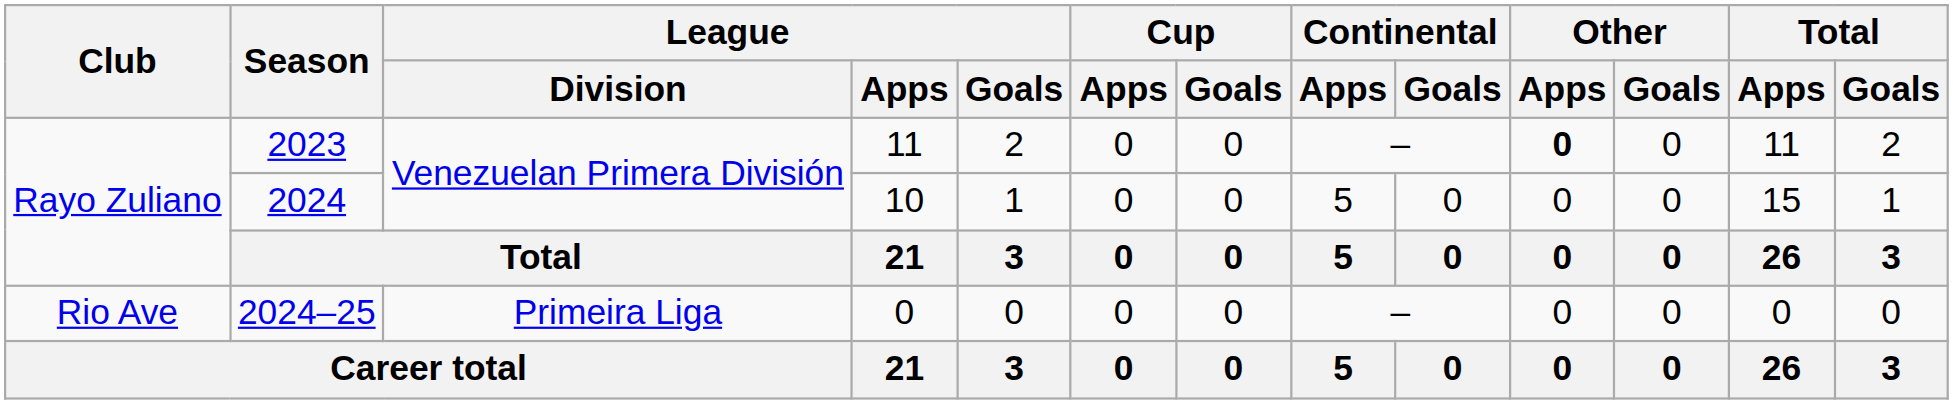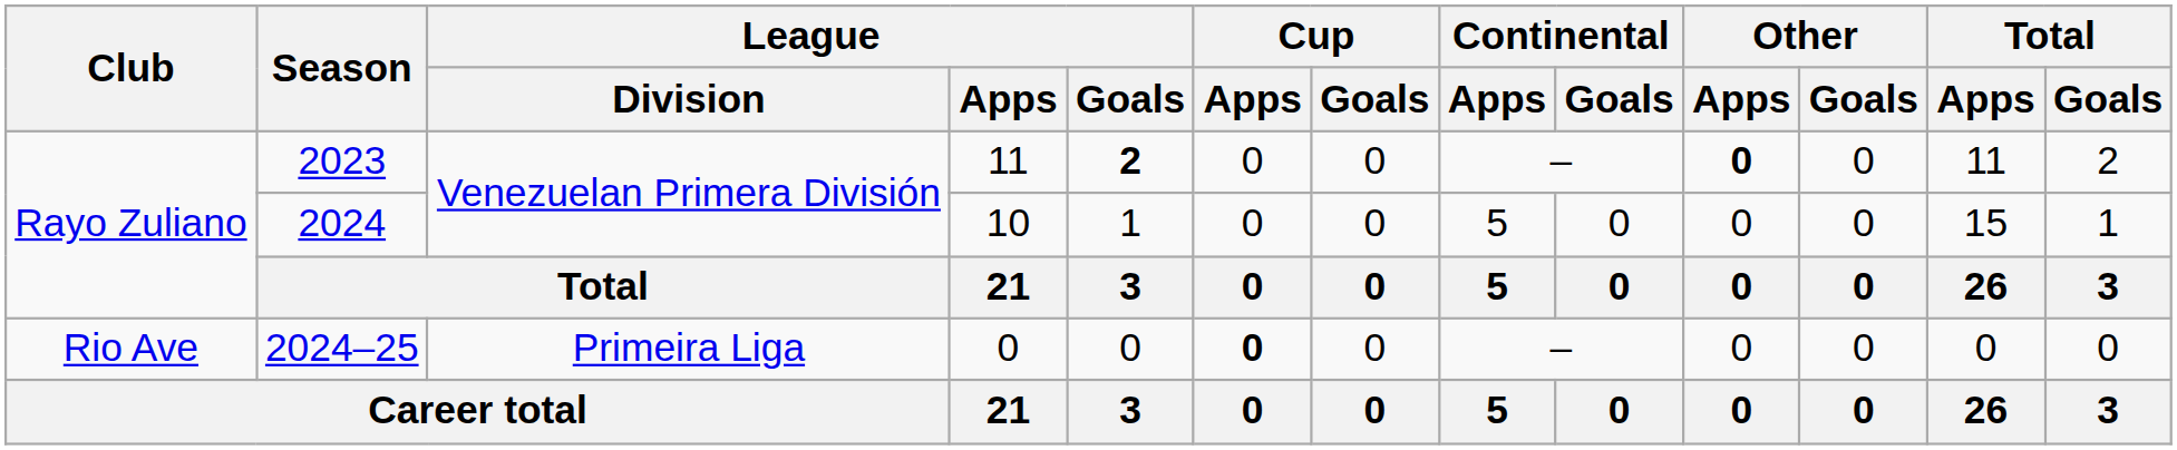2023 | League / Goals: normal -> bold
2024–25 | Cup / Apps: normal -> bold
